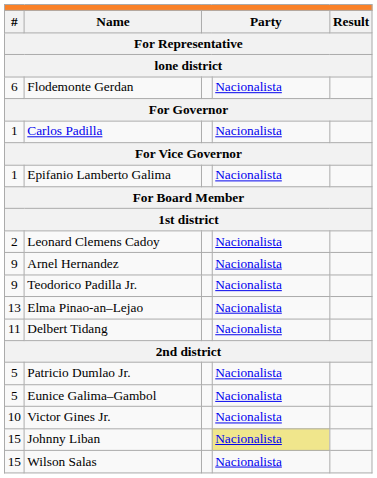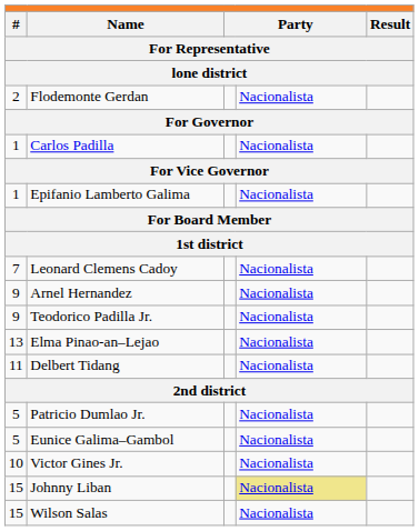Flodemonte Gerdan | column 1: 6 -> 2
Leonard Clemens Cadoy | column 1: 2 -> 7
